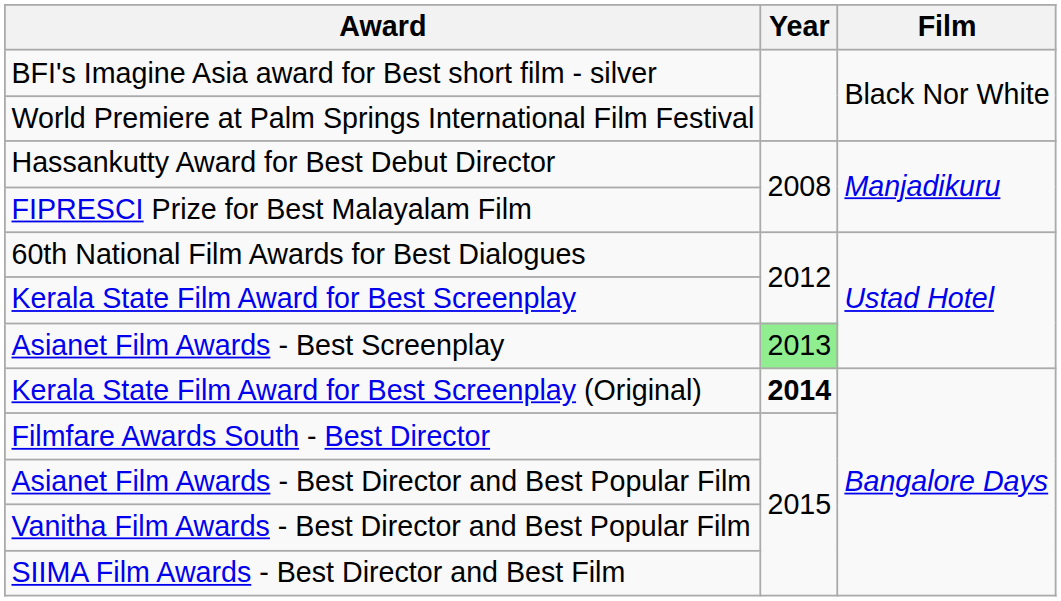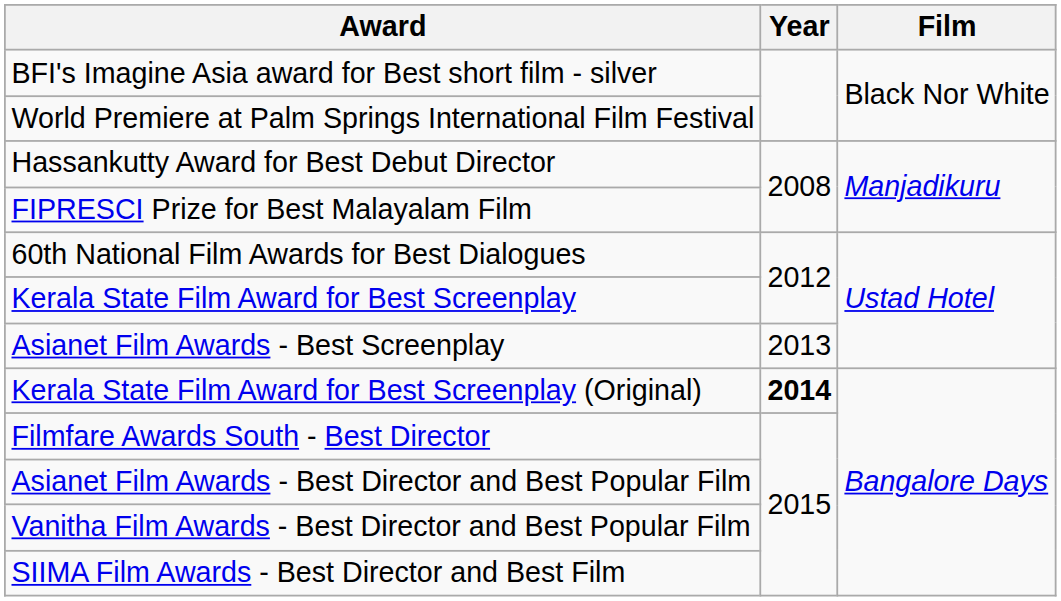Asianet Film Awards - Best Screenplay | Year: lightgreen background -> no background
